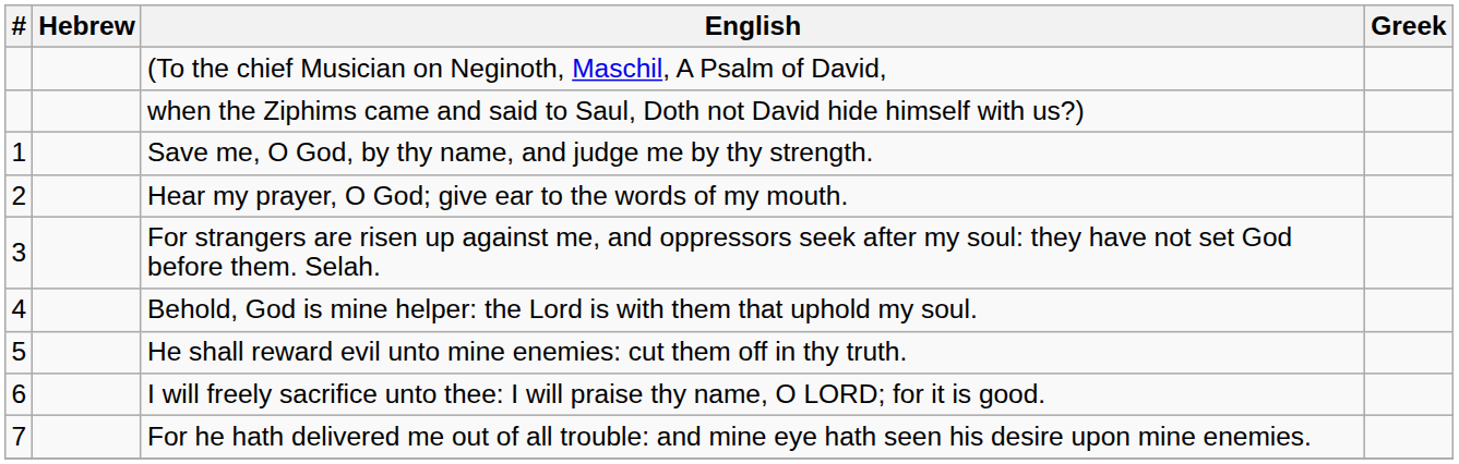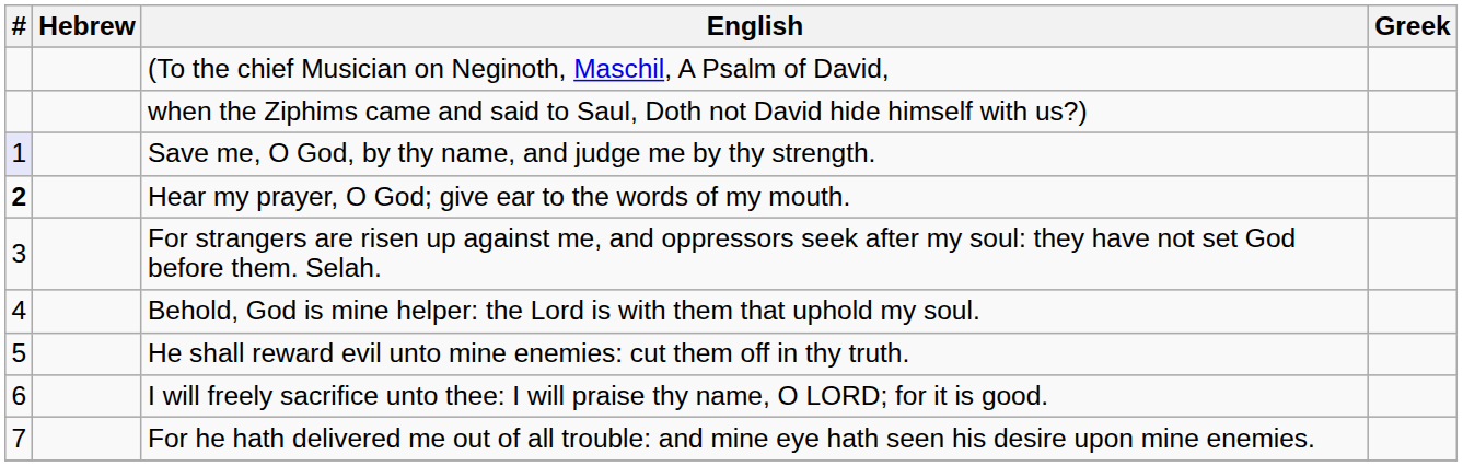Save me, O God, by thy name, and judge me by thy strength. | #: no background -> lavender background
Hear my prayer, O God; give ear to the words of my mouth. | #: normal -> bold
